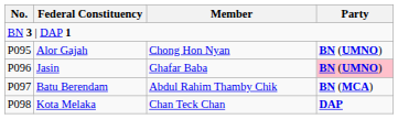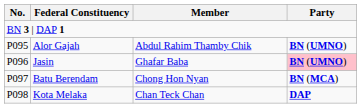Alor Gajah | Member: Chong Hon Nyan -> Abdul Rahim Thamby Chik
Batu Berendam | Member: Abdul Rahim Thamby Chik -> Chong Hon Nyan
